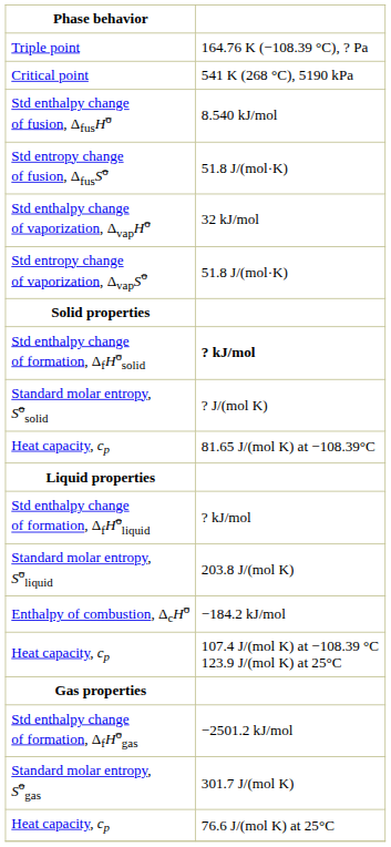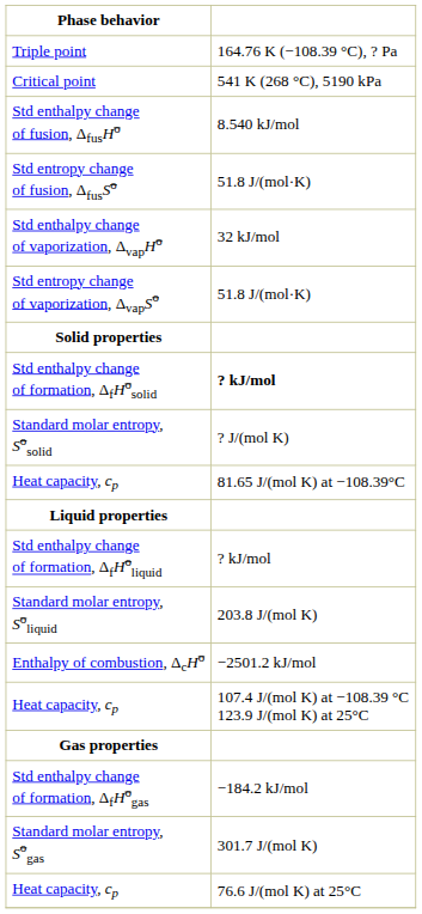row 15 | column 2: −184.2 kJ/mol -> −2501.2 kJ/mol
row 18 | column 2: −2501.2 kJ/mol -> −184.2 kJ/mol
